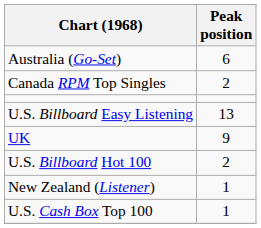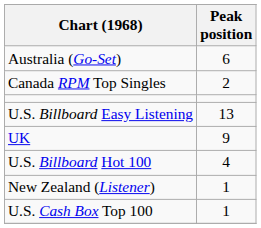row 7 | Peak position: 2 -> 4
